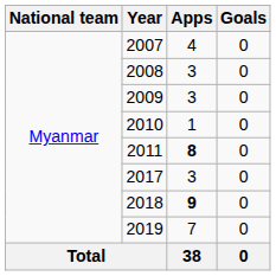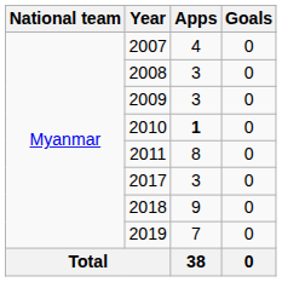2010 | Apps: normal -> bold
2011 | Apps: bold -> normal
2018 | Apps: bold -> normal
